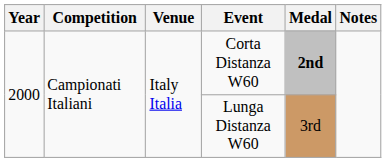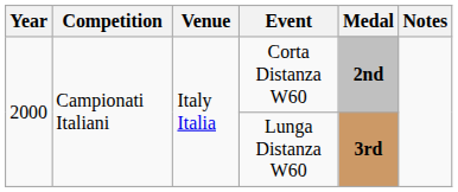Lunga Distanza W60 | Medal: normal -> bold
